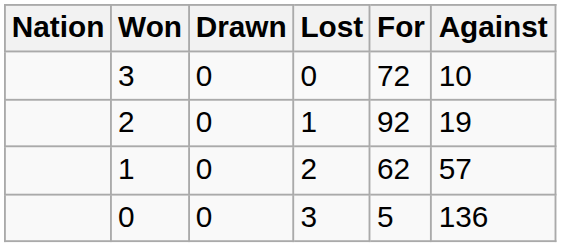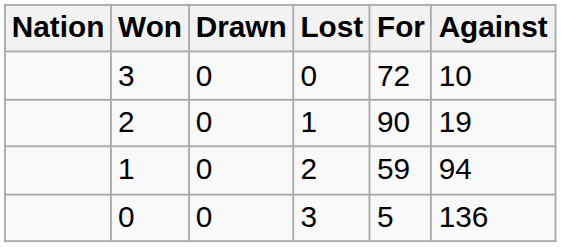row 3 | For: 92 -> 90
row 4 | For: 62 -> 59
row 4 | Against: 57 -> 94
